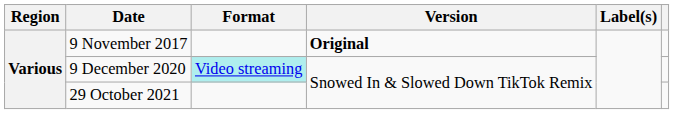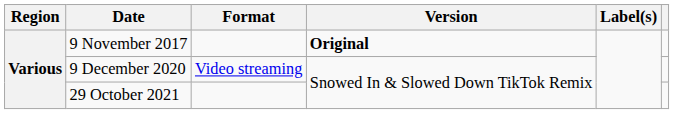9 December 2020 | Format: paleturquoise background -> no background
